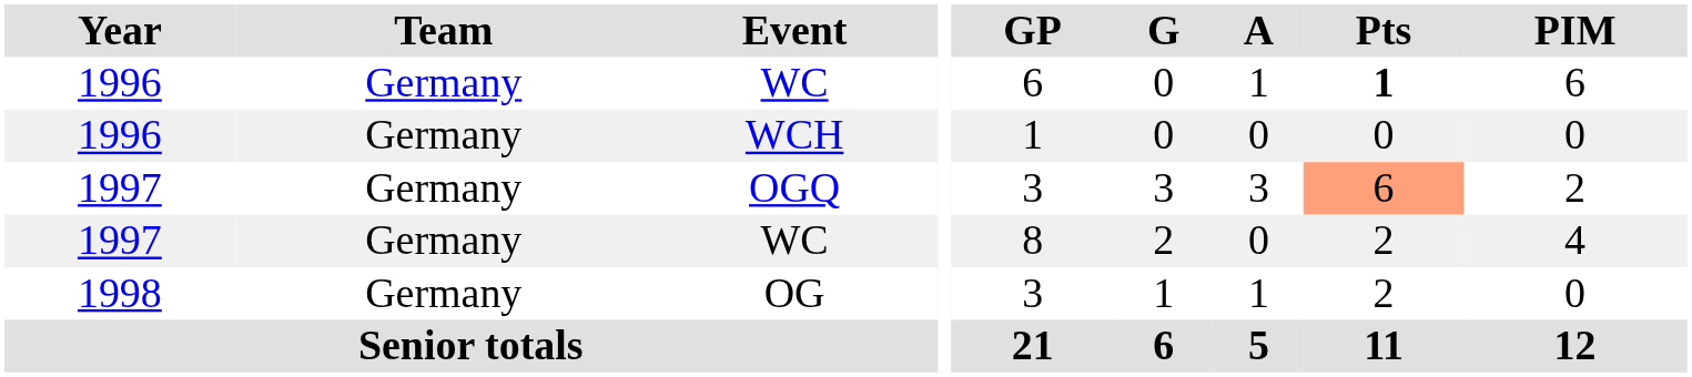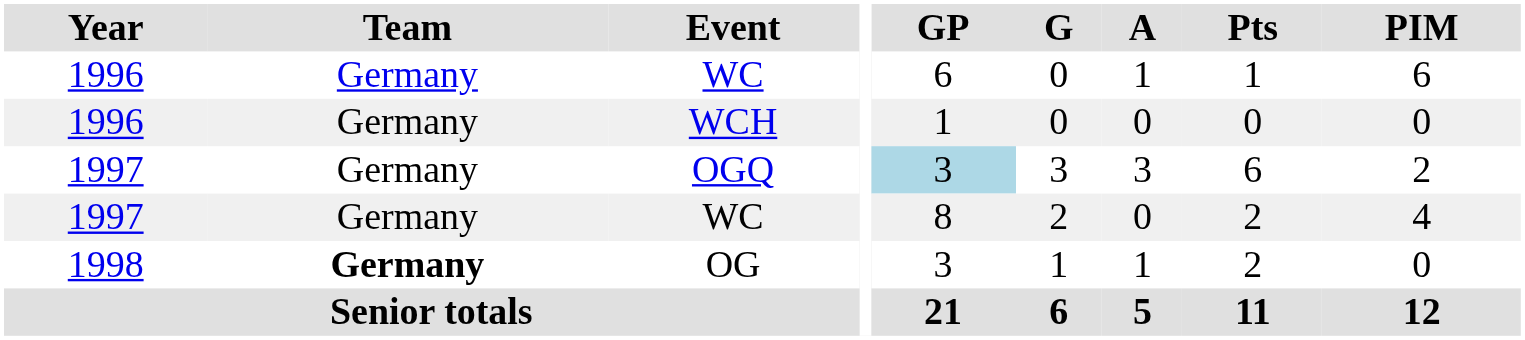1996 / WC | Pts: bold -> normal
OGQ | GP: no background -> lightblue background
OGQ | Pts: lightsalmon background -> no background
OG | Team: normal -> bold
